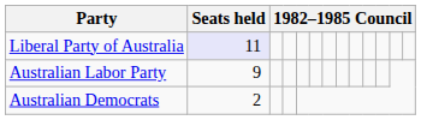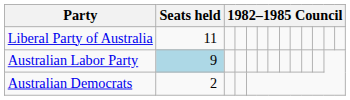Liberal Party of Australia | Seats held: lavender background -> no background
Australian Labor Party | Seats held: no background -> lightblue background
